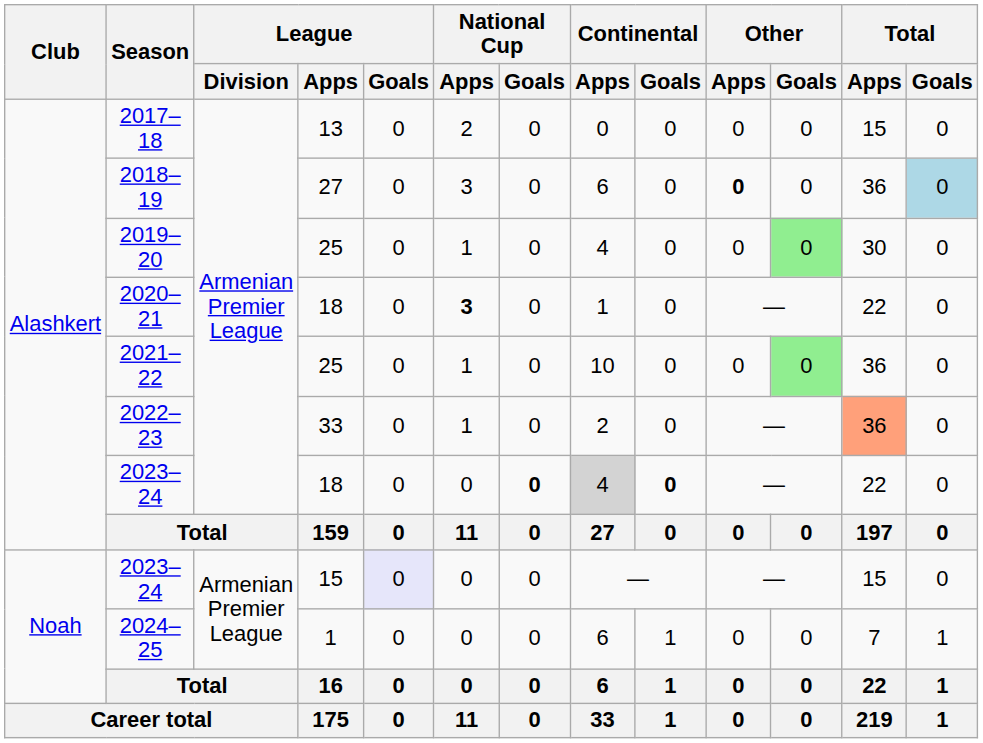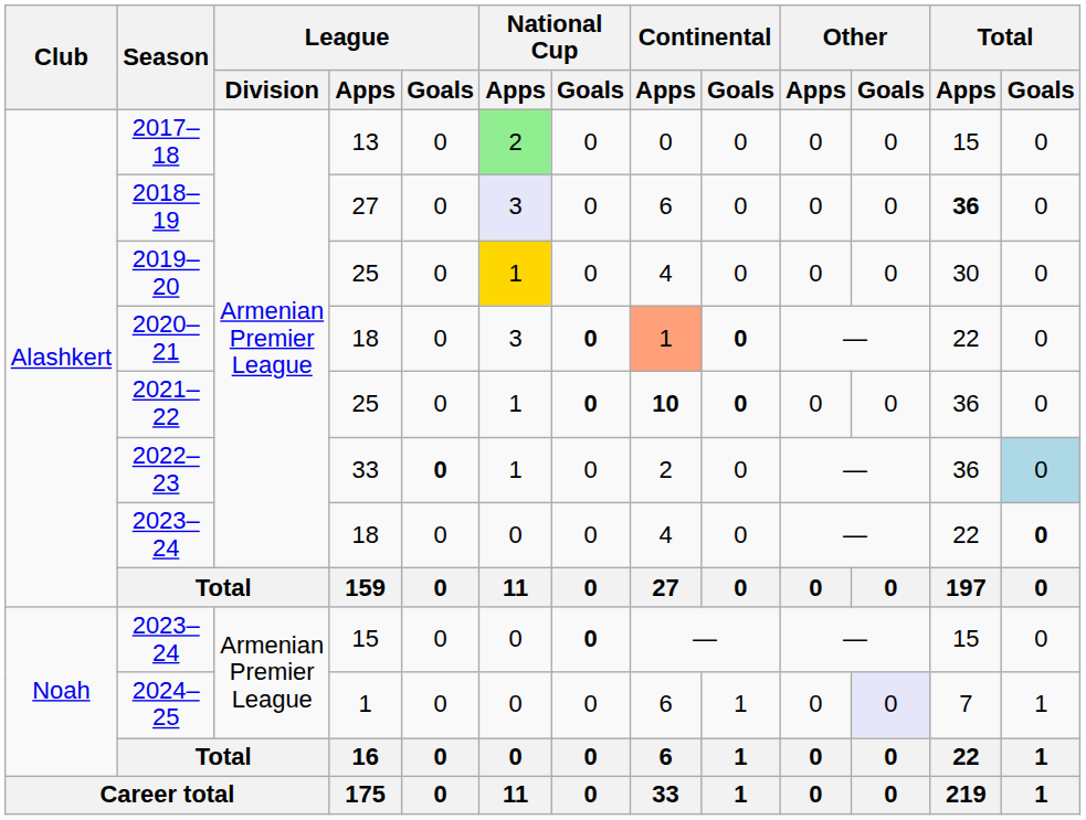2017–18 | National Cup / Apps: no background -> lightgreen background
2018–19 | National Cup / Apps: no background -> lavender background
2018–19 | Other / Apps: bold -> normal
2018–19 | Total / Apps: normal -> bold
2018–19 | Total / Goals: lightblue background -> no background
2019–20 | National Cup / Apps: no background -> gold background
2019–20 | Other / Goals: lightgreen background -> no background
2020–21 | National Cup / Apps: bold -> normal
2020–21 | National Cup / Goals: normal -> bold
2020–21 | Continental / Apps: no background -> lightsalmon background
2020–21 | Continental / Goals: normal -> bold
2021–22 | National Cup / Goals: normal -> bold
2021–22 | Continental / Apps: normal -> bold
2021–22 | Continental / Goals: normal -> bold
2021–22 | Other / Goals: lightgreen background -> no background
2022–23 | League / Goals: normal -> bold
2022–23 | Total / Apps: lightsalmon background -> no background
2022–23 | Total / Goals: no background -> lightblue background
2023–24 / 18 | National Cup / Goals: bold -> normal
2023–24 / 18 | Continental / Apps: lightgrey background -> no background
2023–24 / 18 | Continental / Goals: bold -> normal
2023–24 / 18 | Total / Goals: normal -> bold
2023–24 / 15 | League / Goals: lavender background -> no background
2023–24 / 15 | National Cup / Goals: normal -> bold
2024–25 | Other / Goals: no background -> lavender background
